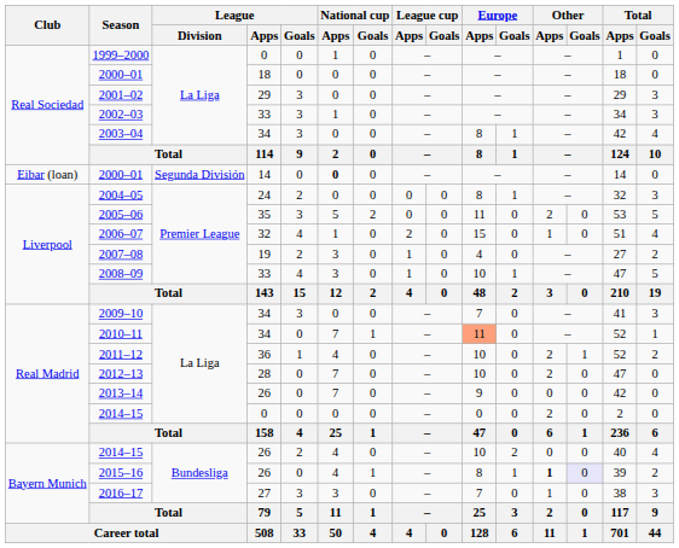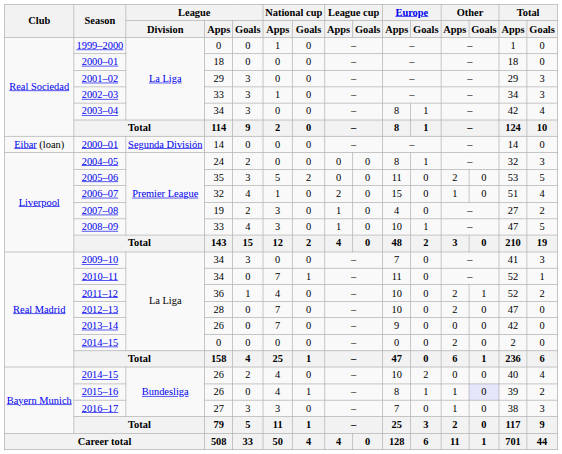2000–01 / 14 | National cup / Apps: bold -> normal
2010–11 | Europe / Apps: lightsalmon background -> no background
2015–16 | Other / Apps: bold -> normal
